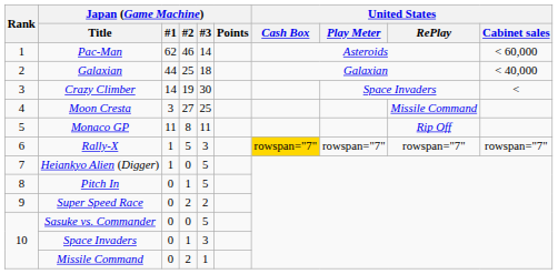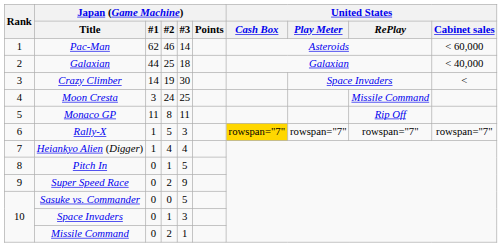Moon Cresta | Japan (Game Machine) / #2: 27 -> 24
Heiankyo Alien (Digger) | Japan (Game Machine) / #2: 0 -> 4
Heiankyo Alien (Digger) | Japan (Game Machine) / #3: 5 -> 4
Super Speed Race | Japan (Game Machine) / #3: 2 -> 9
